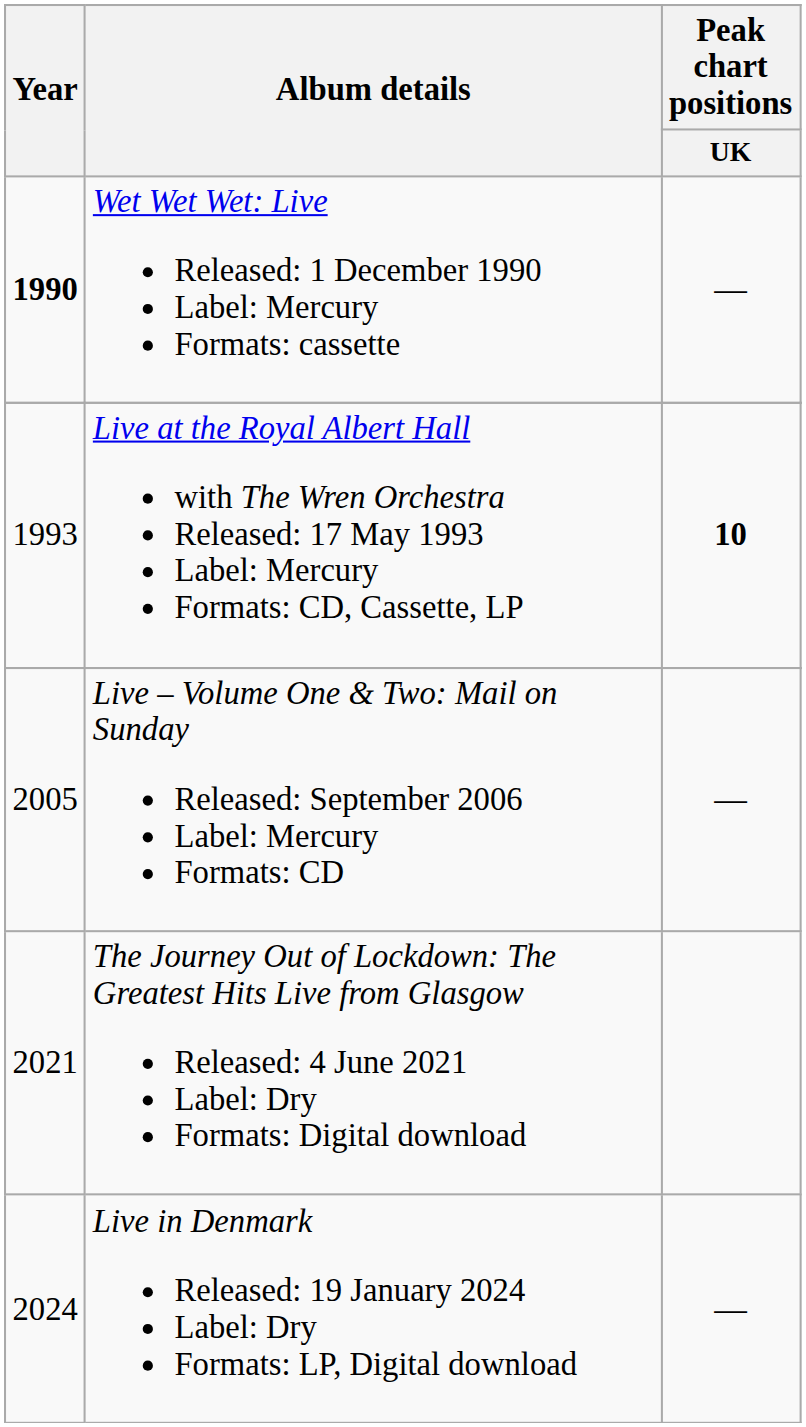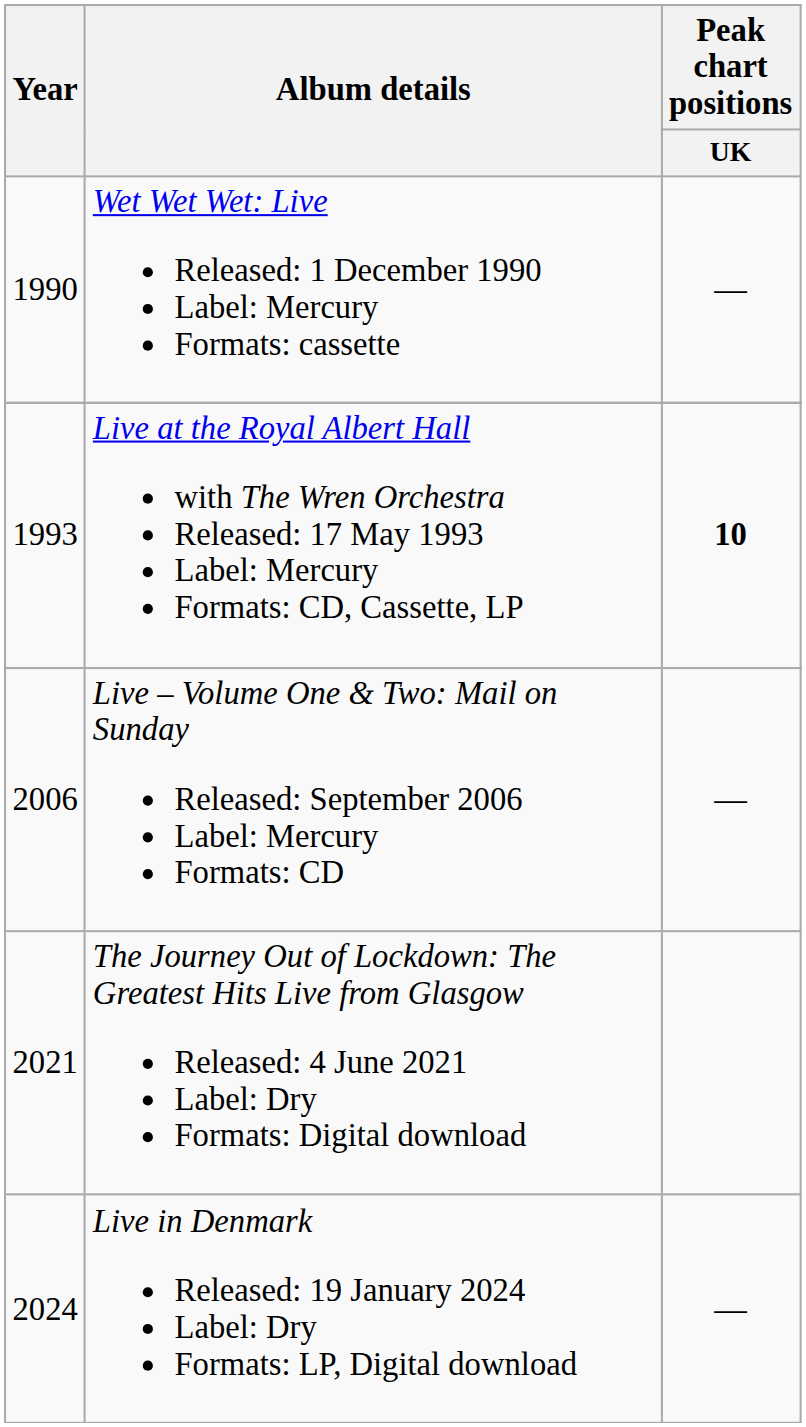row 3 | Year: bold -> normal
row 5 | Year: 2005 -> 2006
